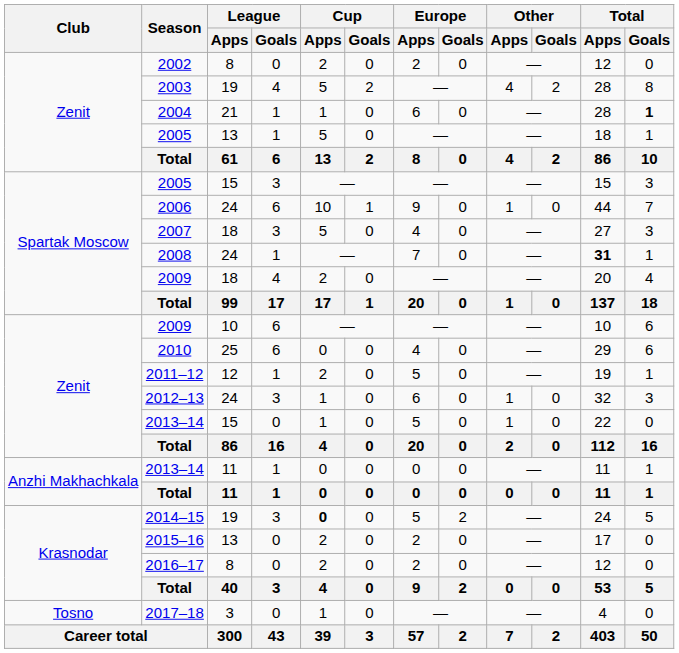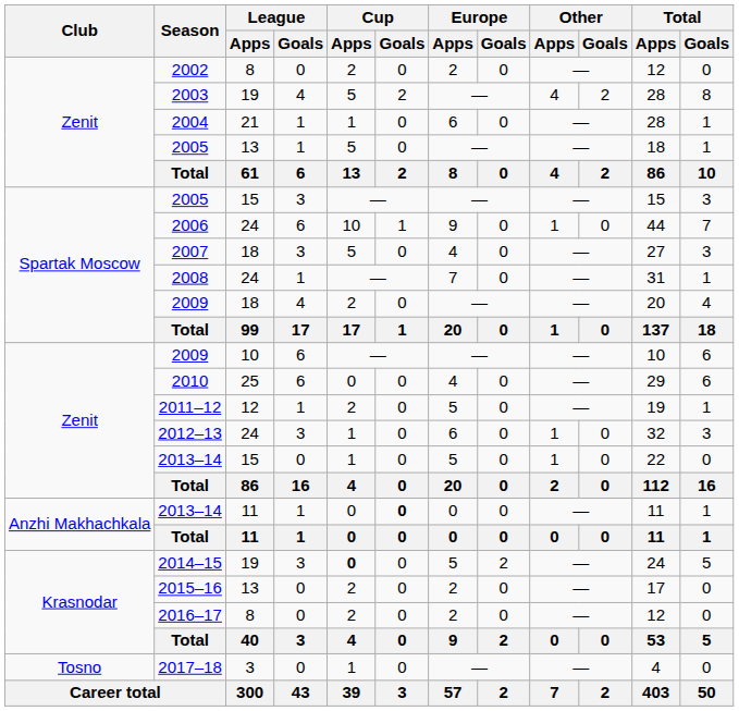2004 | Total / Goals: bold -> normal
2008 | Total / Apps: bold -> normal
2013–14 / 11 | Cup / Goals: normal -> bold
